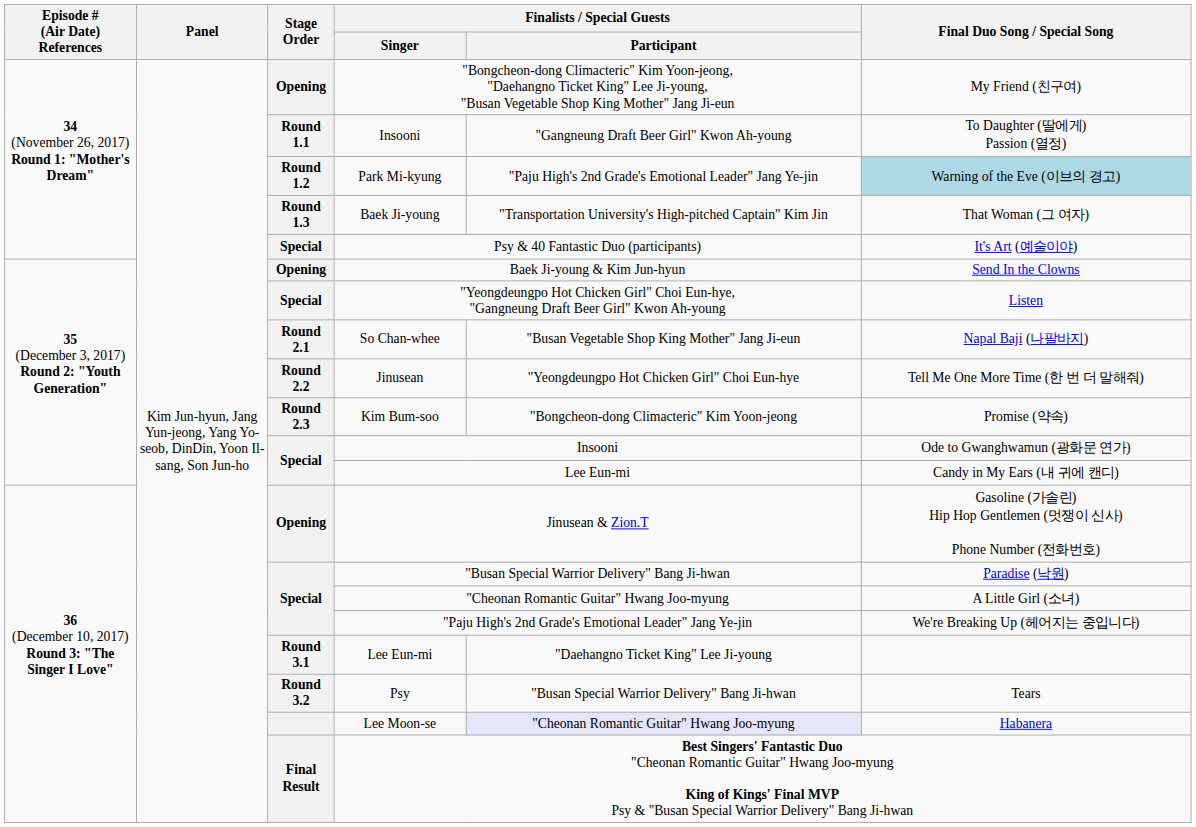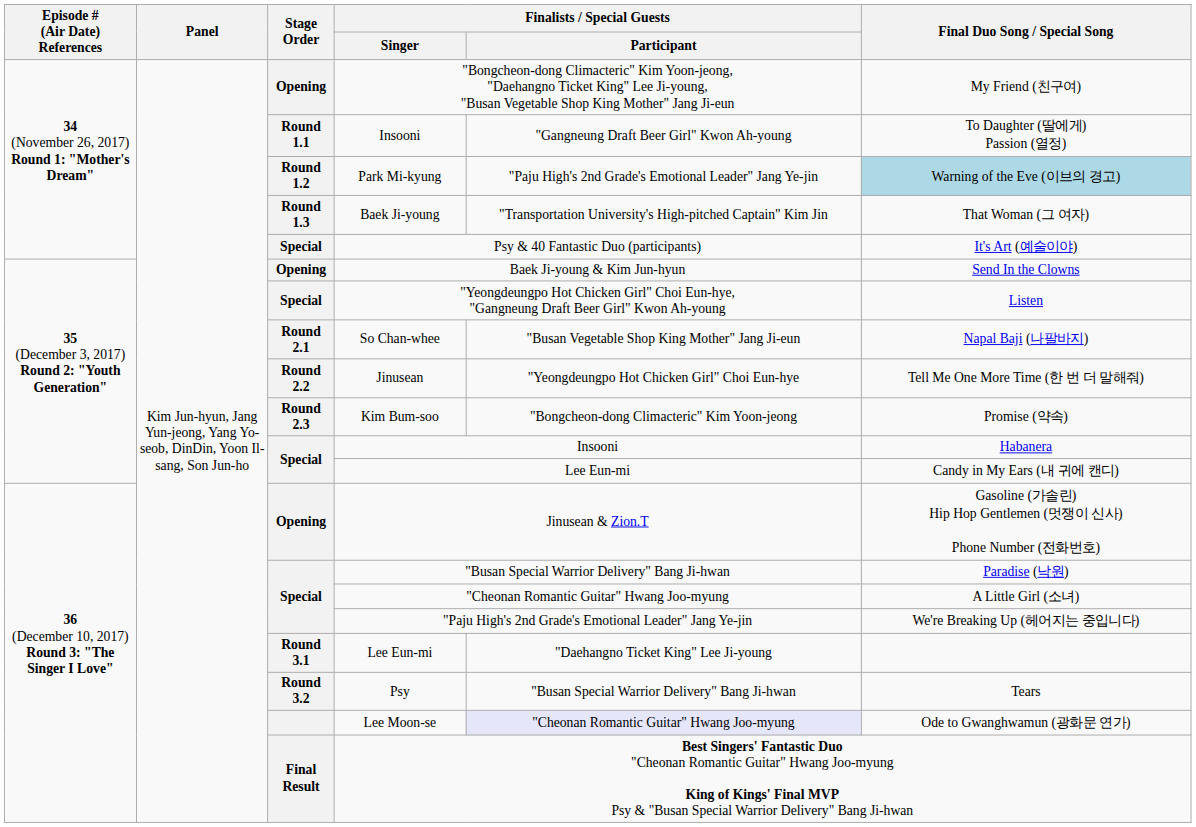Special / Insooni | Final Duo Song / Special Song: Ode to Gwanghwamun (광화문 연가) -> Habanera
Lee Moon-se | Final Duo Song / Special Song: Habanera -> Ode to Gwanghwamun (광화문 연가)
